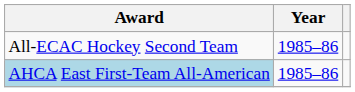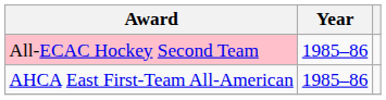row 2 | Award: no background -> pink background
row 3 | Award: lightblue background -> no background
